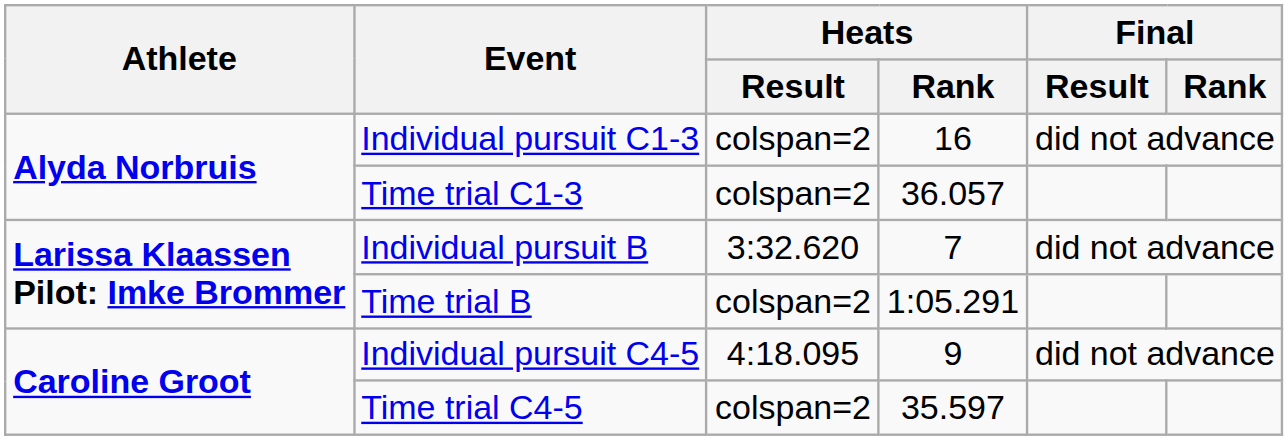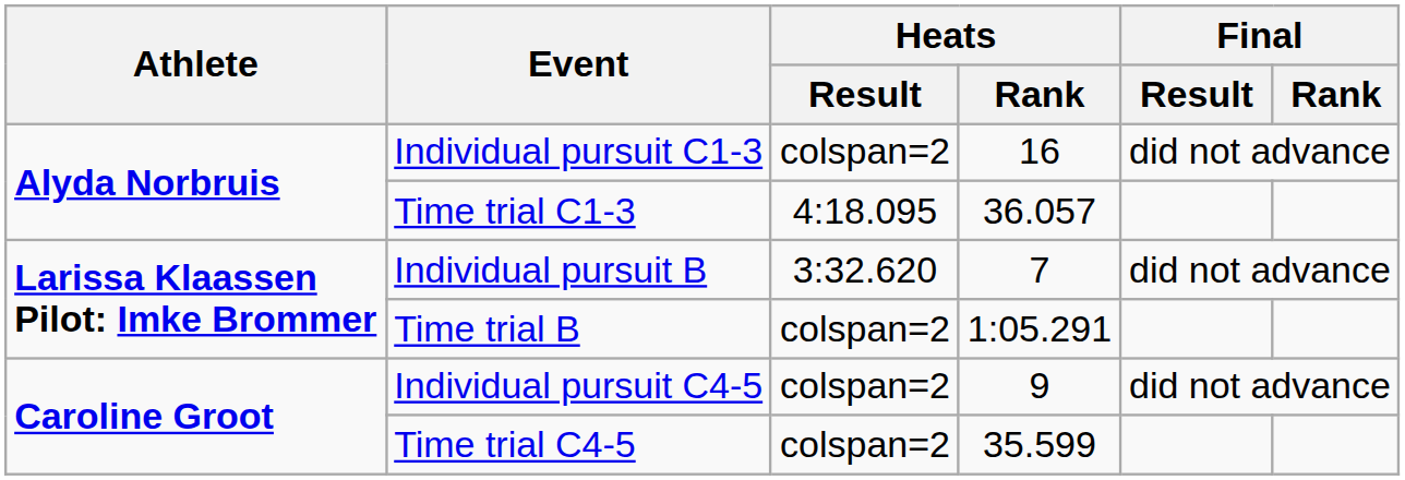Time trial C1-3 | Heats / Result: colspan=2 -> 4:18.095
Individual pursuit C4-5 | Heats / Result: 4:18.095 -> colspan=2
Time trial C4-5 | Heats / Rank: 35.597 -> 35.599
